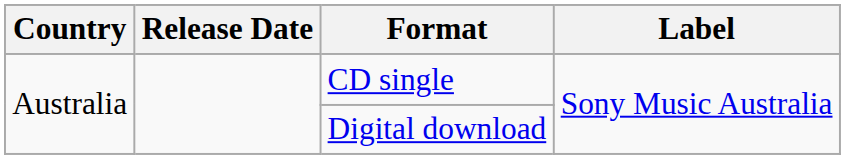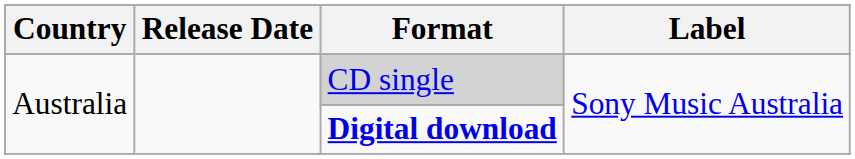CD single | Format: no background -> lightgrey background
Digital download | Format: normal -> bold
